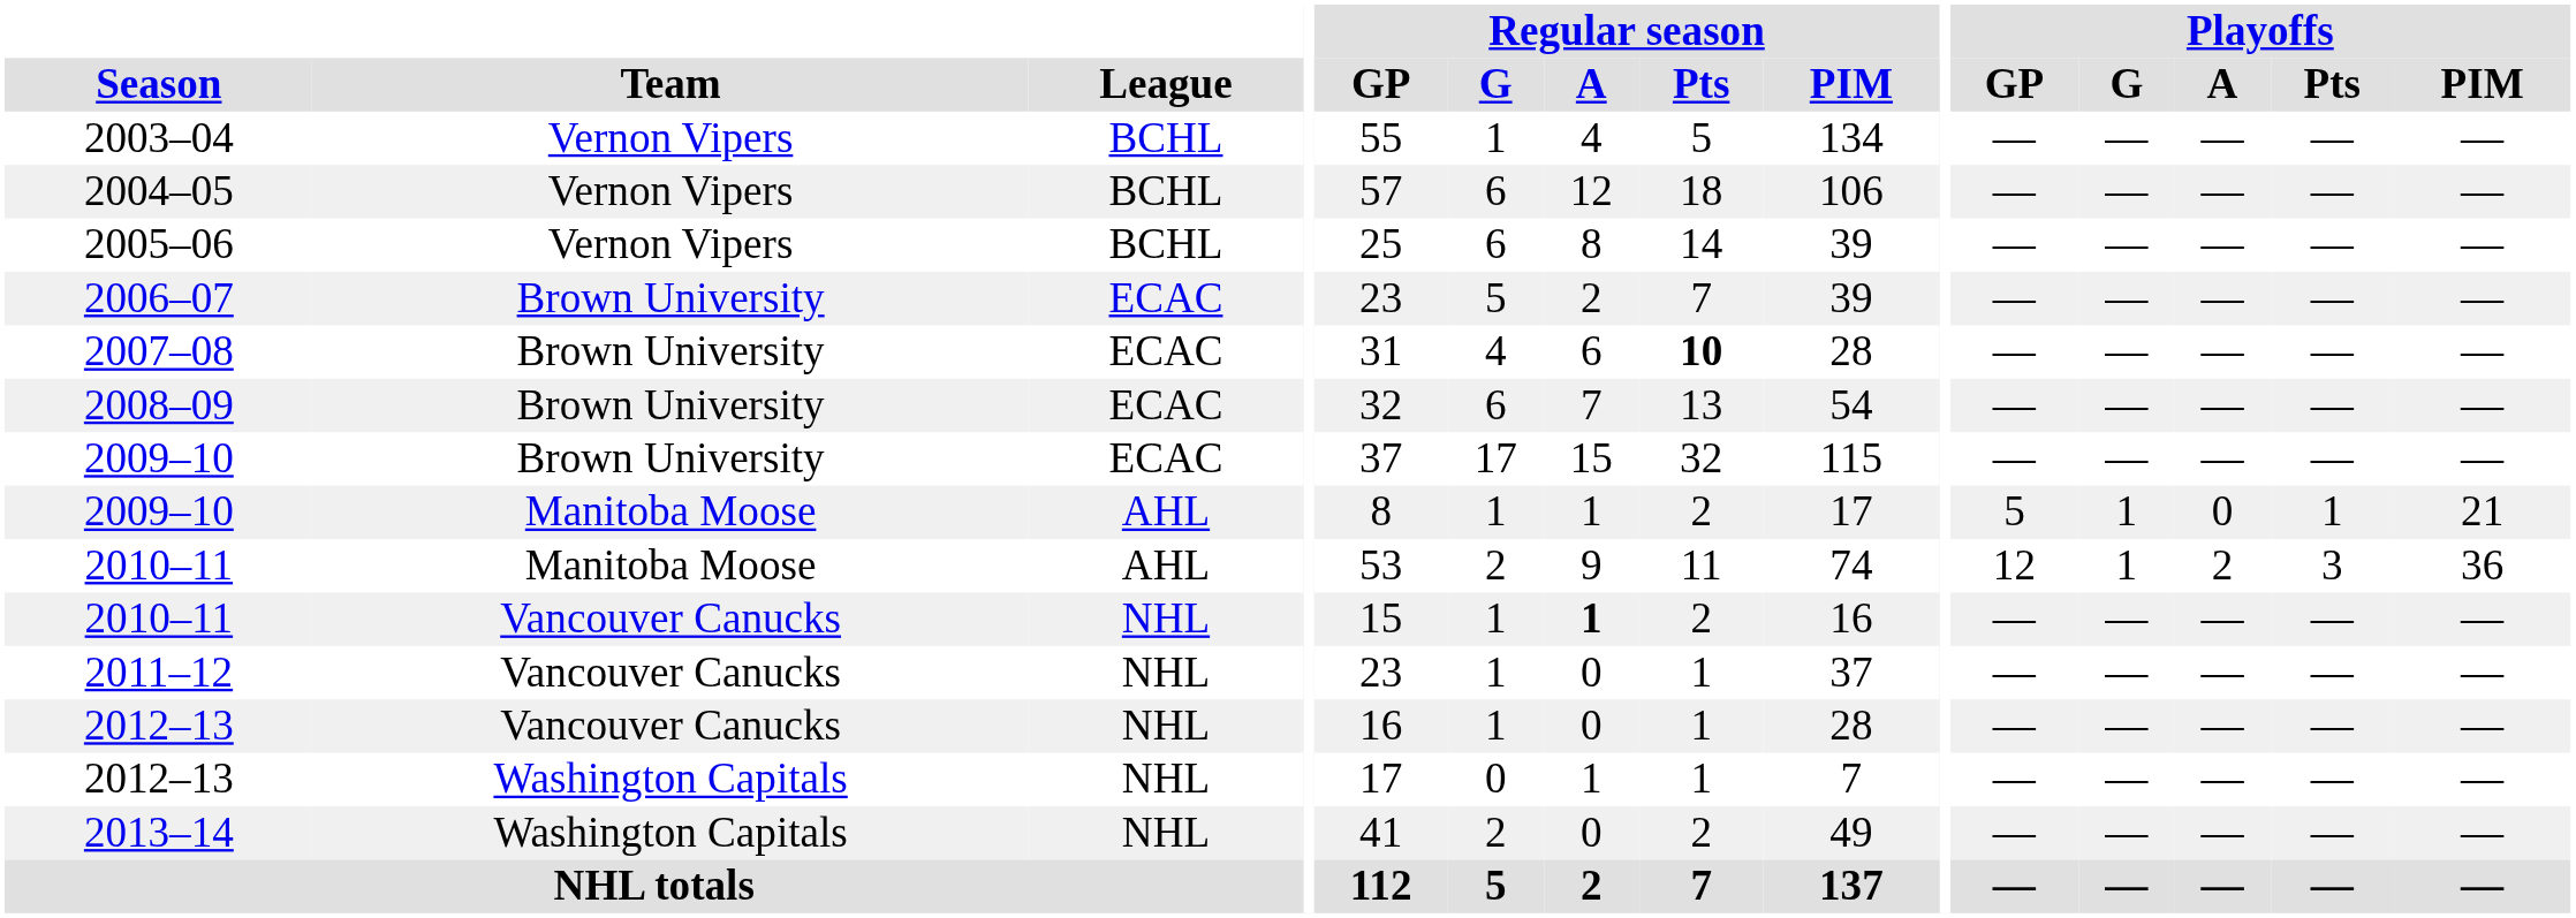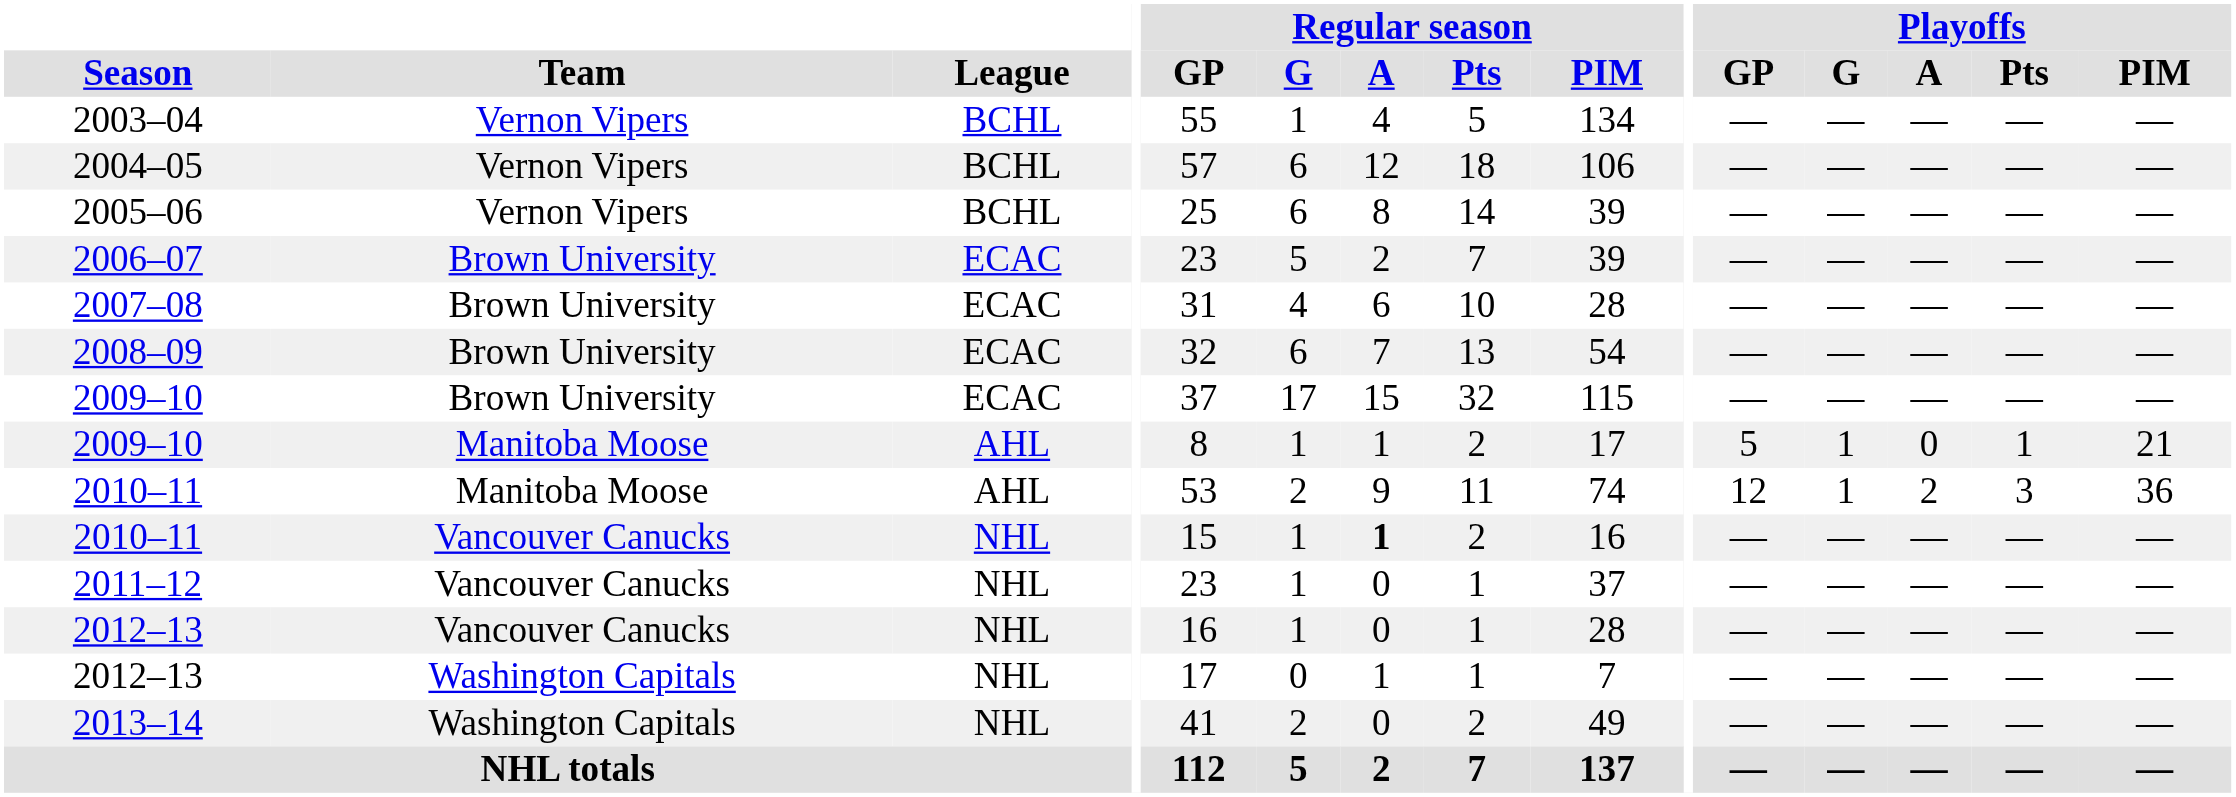2007–08 | Regular season / Pts: bold -> normal
